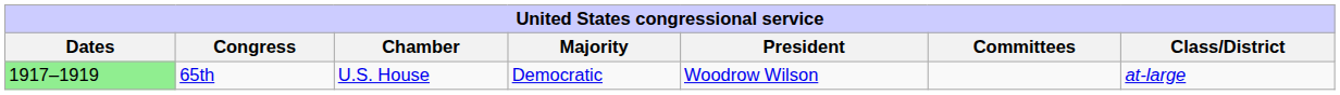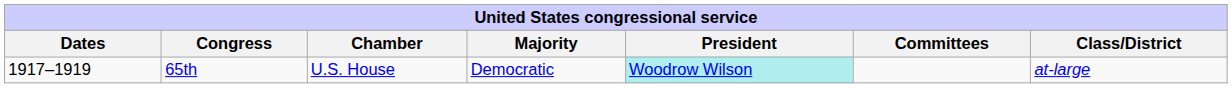65th | Dates: lightgreen background -> no background
65th | President: no background -> paleturquoise background
